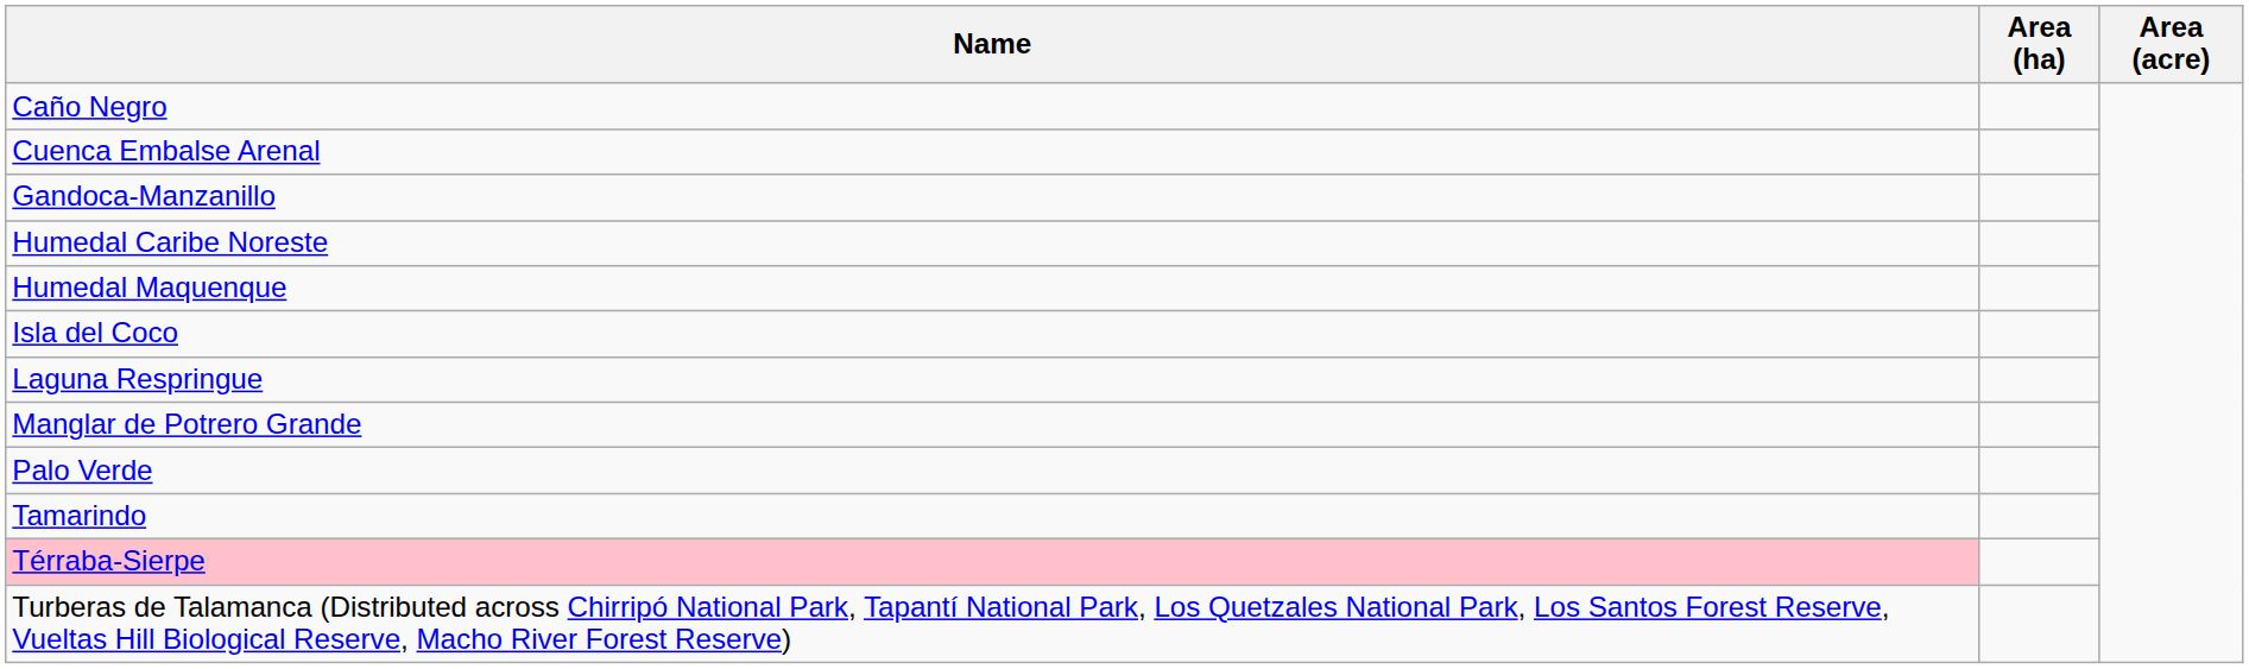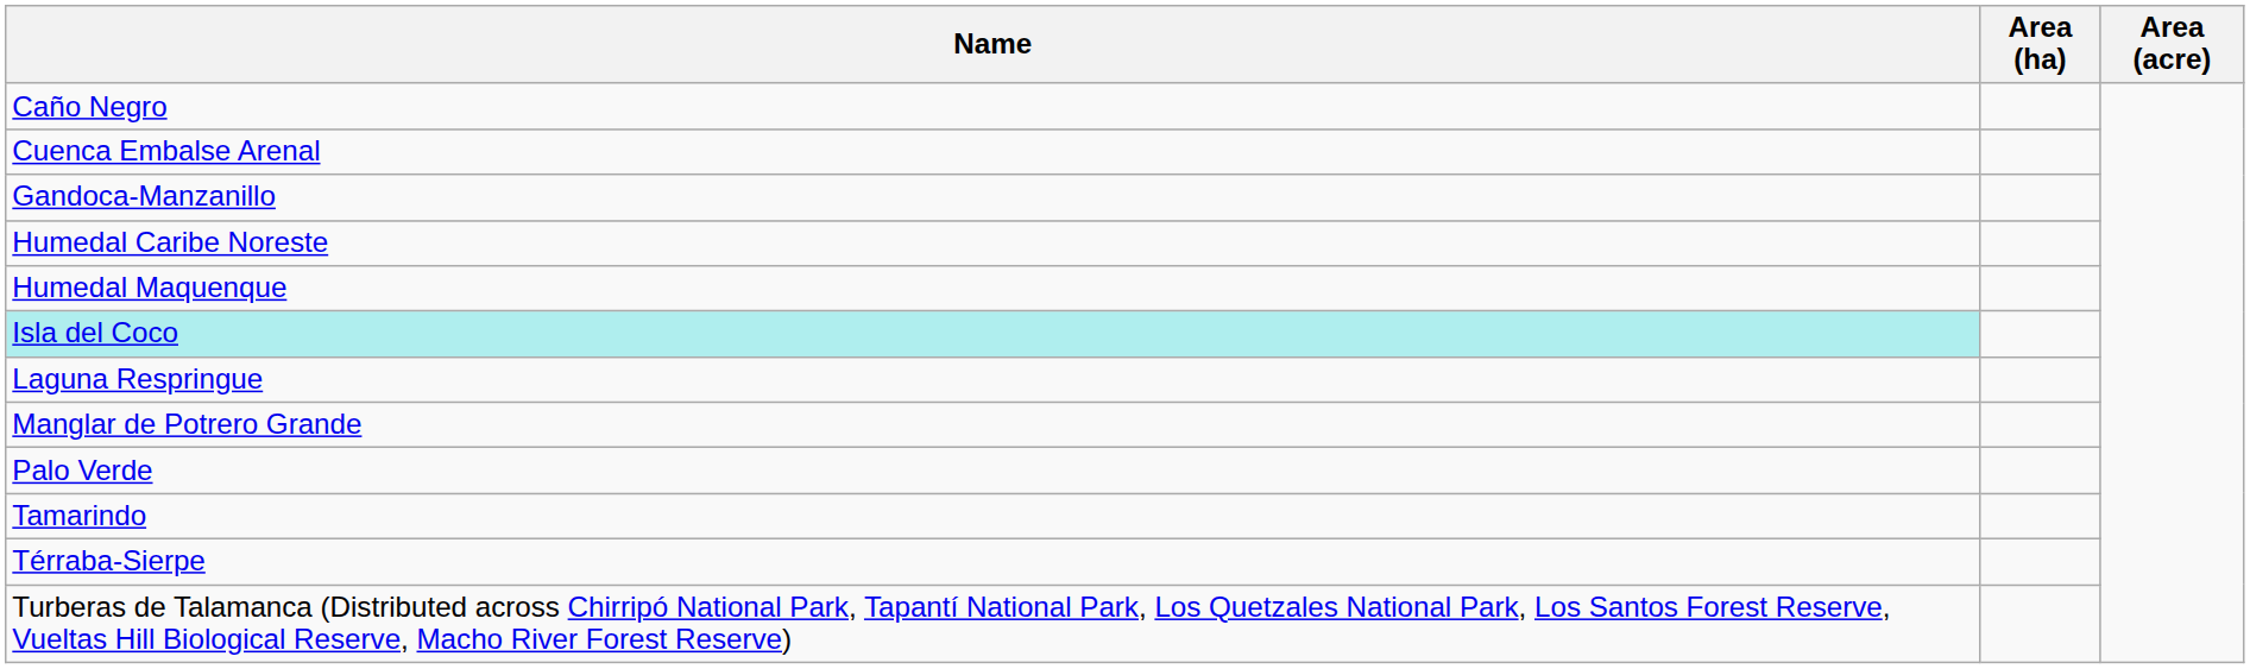Isla del Coco | Name: no background -> paleturquoise background
Térraba-Sierpe | Name: pink background -> no background
